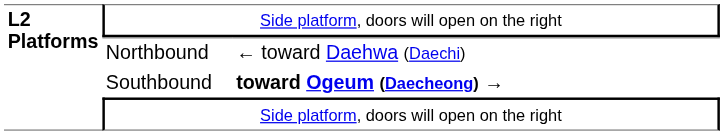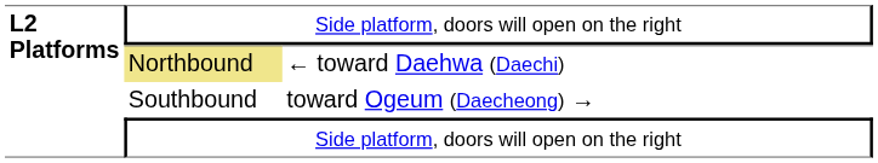Northbound | column 2: no background -> khaki background
Southbound | column 3: bold -> normal
